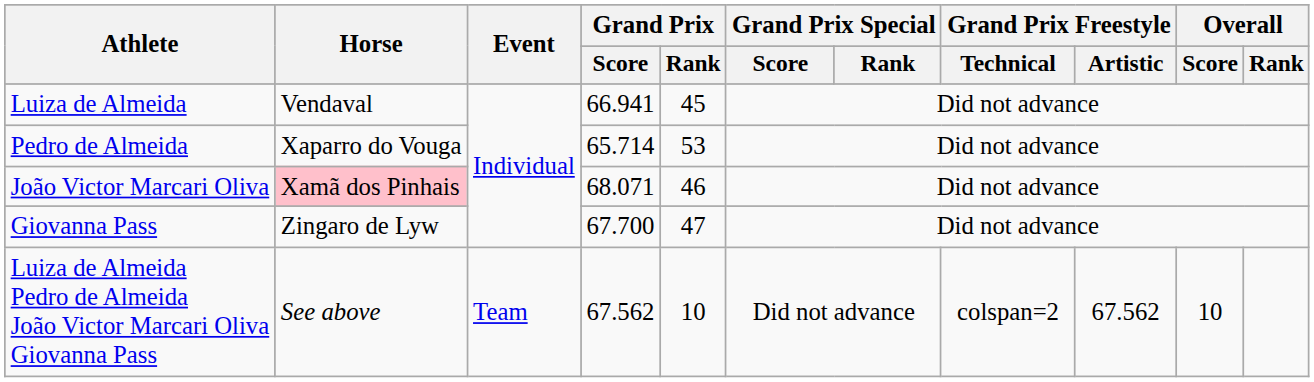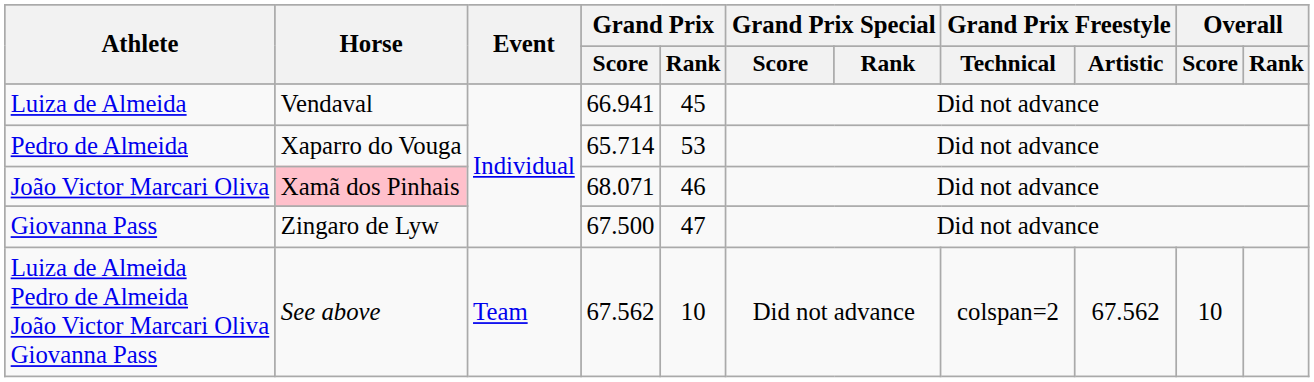Giovanna Pass | Grand Prix / Score: 67.700 -> 67.500
